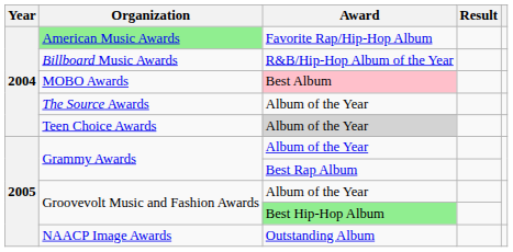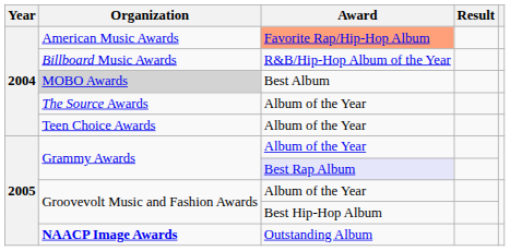American Music Awards | Organization: lightgreen background -> no background
American Music Awards | Award: no background -> lightsalmon background
MOBO Awards | Organization: no background -> lightgrey background
MOBO Awards | Award: pink background -> no background
Teen Choice Awards | Award: lightgrey background -> no background
Grammy Awards / Best Rap Album | Award: no background -> lavender background
Groovevolt Music and Fashion Awards / Best Hip-Hop Album | Award: lightgreen background -> no background
NAACP Image Awards | Organization: normal -> bold
